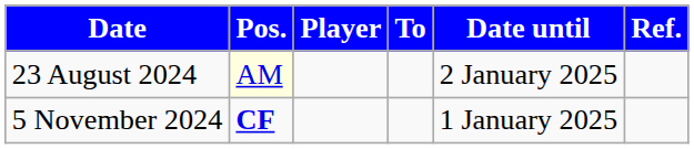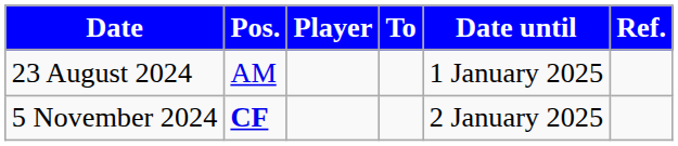23 August 2024 | Pos.: lightyellow background -> no background
23 August 2024 | Date until: 2 January 2025 -> 1 January 2025
5 November 2024 | Date until: 1 January 2025 -> 2 January 2025
